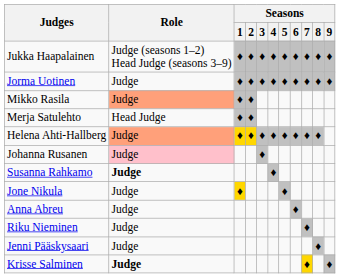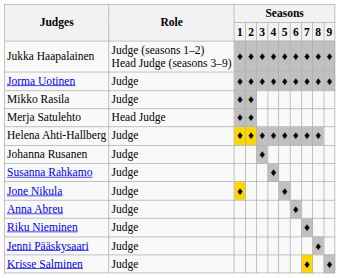Mikko Rasila | Role: lightsalmon background -> no background
Helena Ahti-Hallberg | Role: lightsalmon background -> no background
Johanna Rusanen | Role: pink background -> no background
Susanna Rahkamo | Role: bold -> normal
Krisse Salminen | Role: bold -> normal
